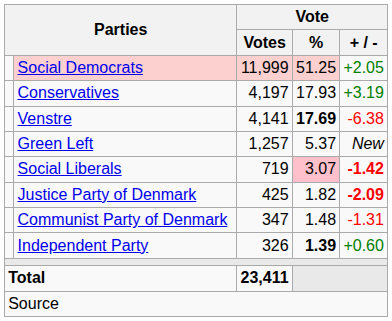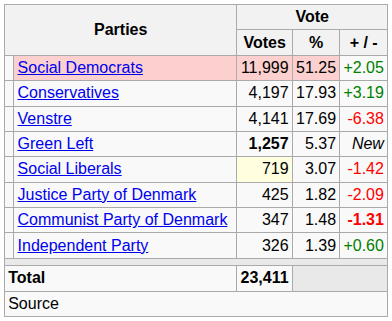Venstre | Vote / %: bold -> normal
Green Left | Vote / Votes: normal -> bold
Social Liberals | Vote / Votes: no background -> lightyellow background
Social Liberals | Vote / %: pink background -> no background
Social Liberals | Vote / + / -: bold -> normal
Justice Party of Denmark | Vote / + / -: bold -> normal
Communist Party of Denmark | Vote / + / -: normal -> bold
Independent Party | Vote / %: bold -> normal
